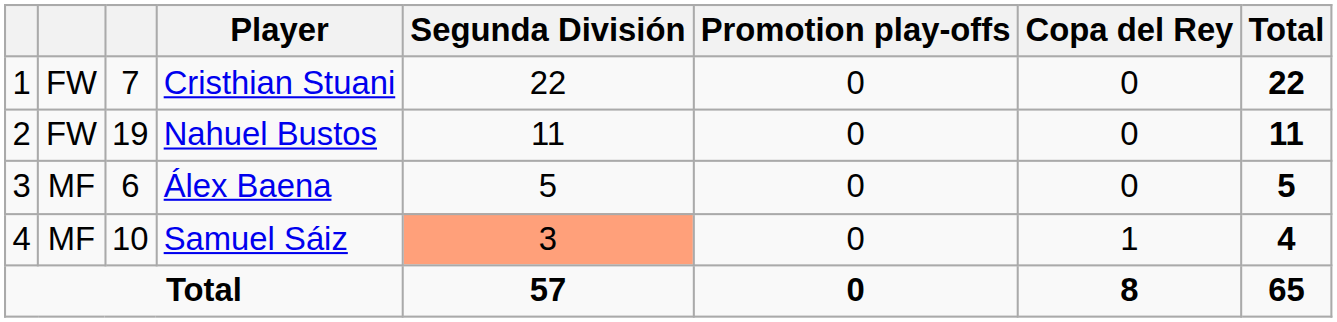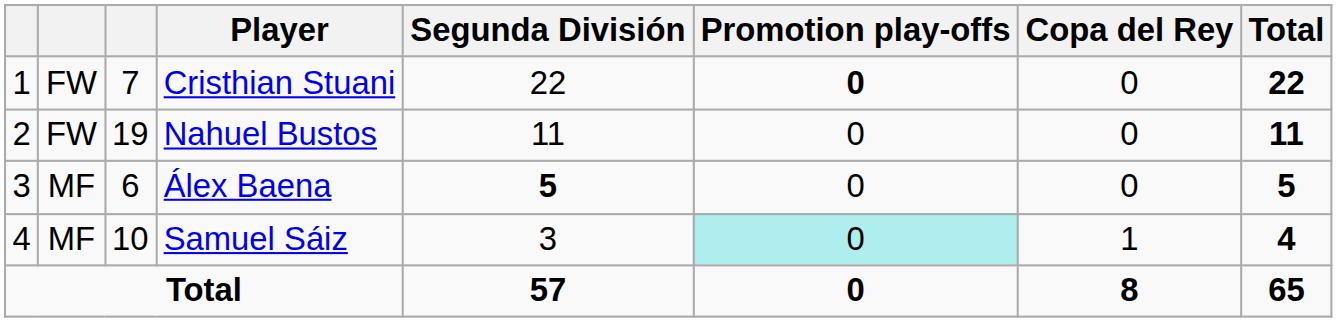Cristhian Stuani | Promotion play-offs: normal -> bold
Álex Baena | Segunda División: normal -> bold
Samuel Sáiz | Segunda División: lightsalmon background -> no background
Samuel Sáiz | Promotion play-offs: no background -> paleturquoise background
